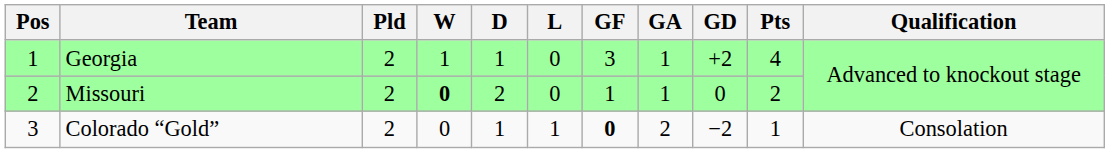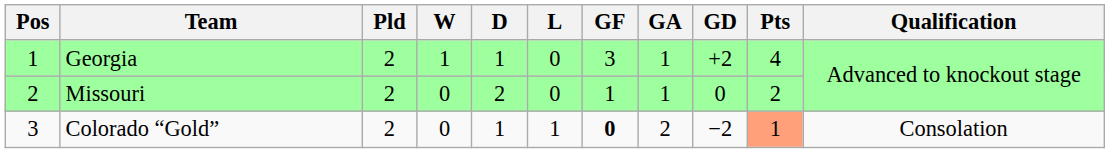Missouri | W: bold -> normal
Colorado “Gold” | Pts: no background -> lightsalmon background
